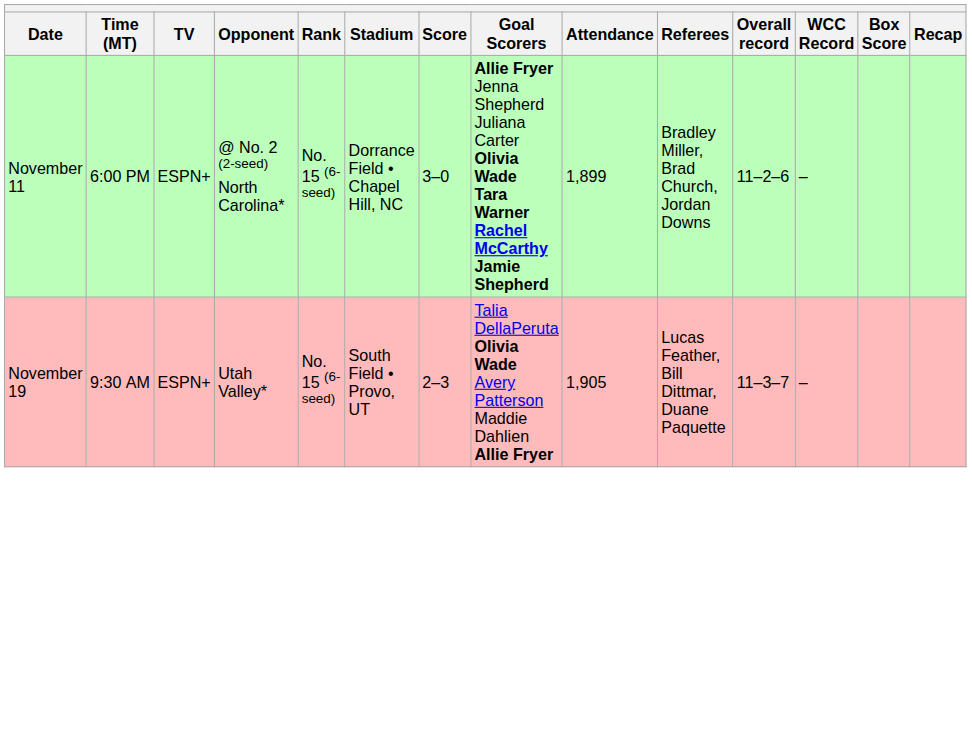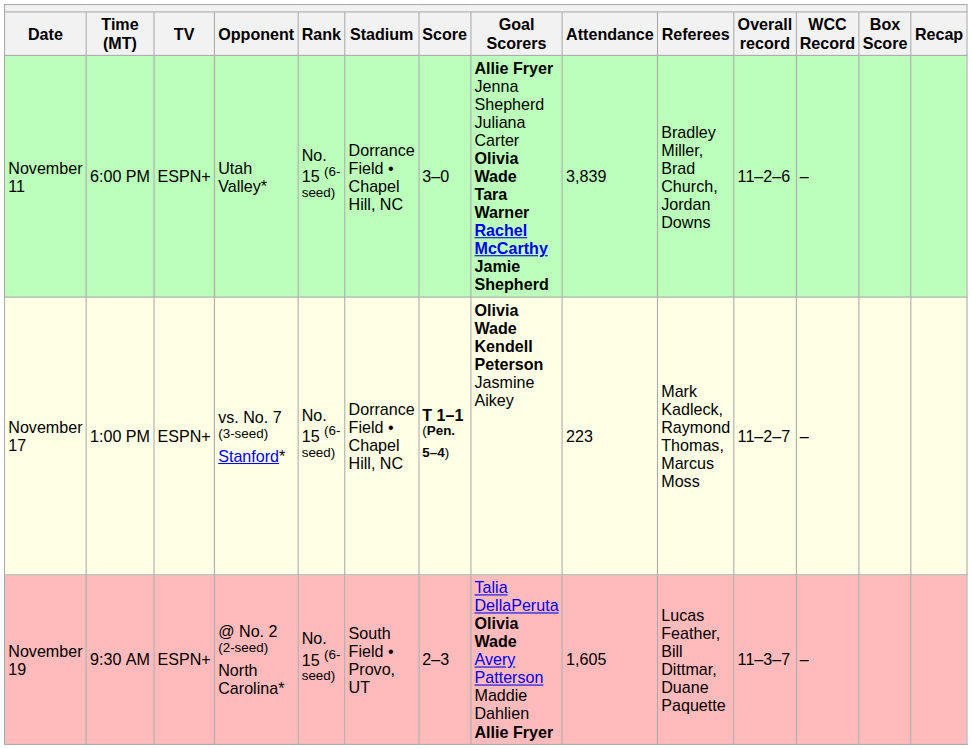November 11 | Opponent: @ No. 2 (2-seed) North Carolina* -> Utah Valley*
November 11 | Attendance: 1,899 -> 3,839
+ row: November 17 | 1:00 PM | ESPN+ | vs. No. 7 (3-seed) Stanford* | No. 15 (6-seed) | Dorrance Field • Chapel Hill, NC | T 1–1 (Pen. 5–4) | Olivia Wade Kendell Peterson Jasmine Aikey | 223 | Mark Kadleck, Raymond Thomas, Marcus Moss | 11–2–7 | –
November 19 | Opponent: Utah Valley* -> @ No. 2 (2-seed) North Carolina*
November 19 | Attendance: 1,905 -> 1,605
